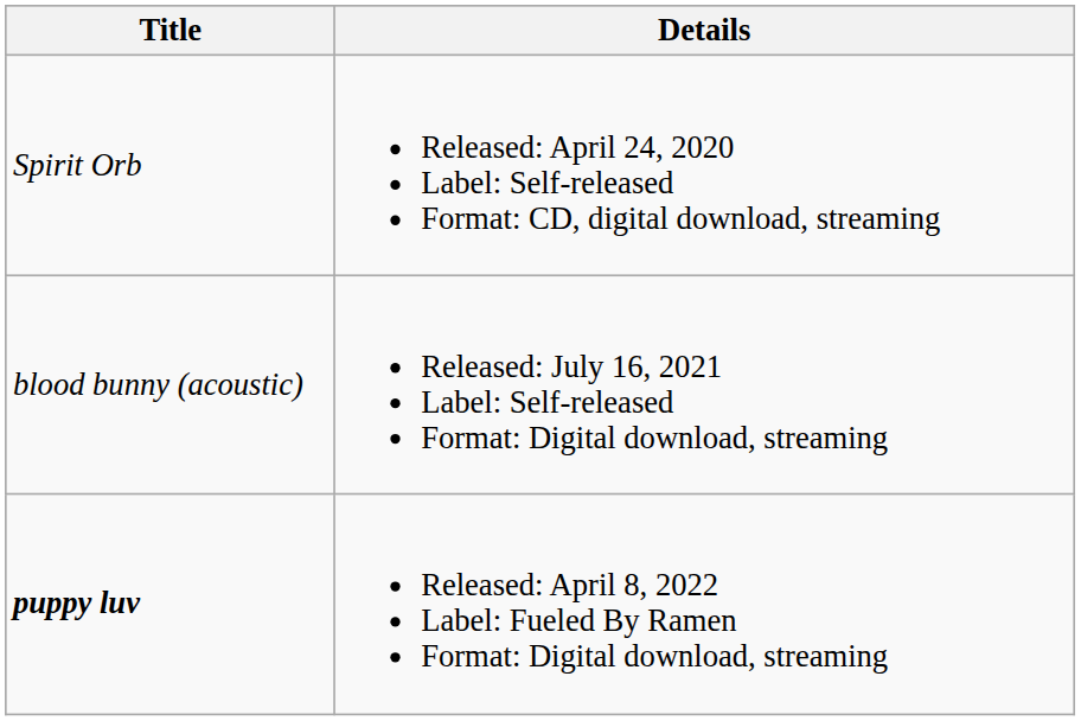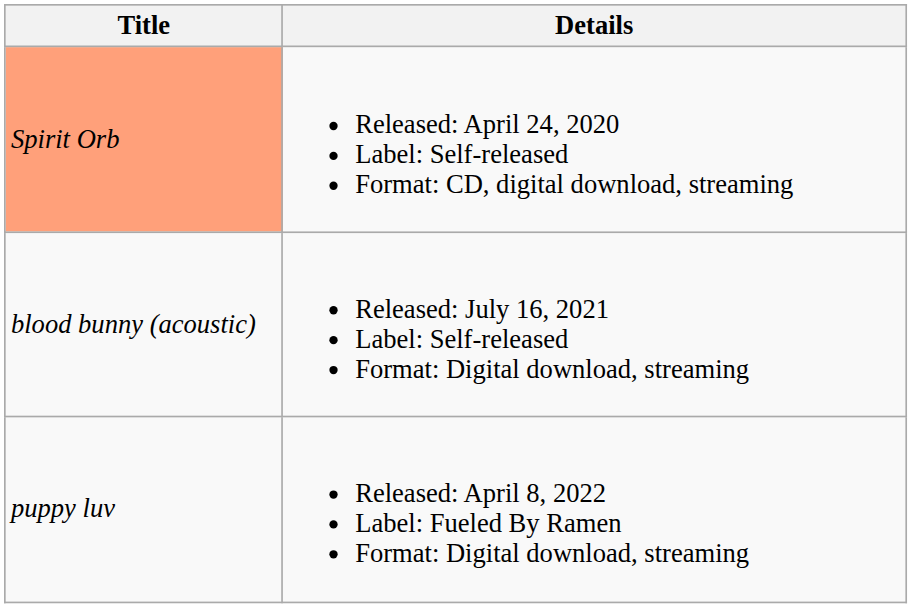Spirit Orb | Title: no background -> lightsalmon background
puppy luv | Title: bold -> normal
